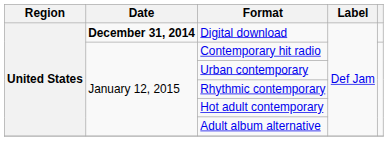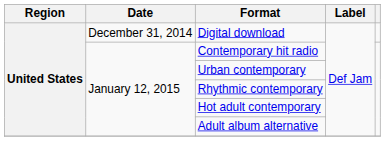Digital download | Date: bold -> normal
